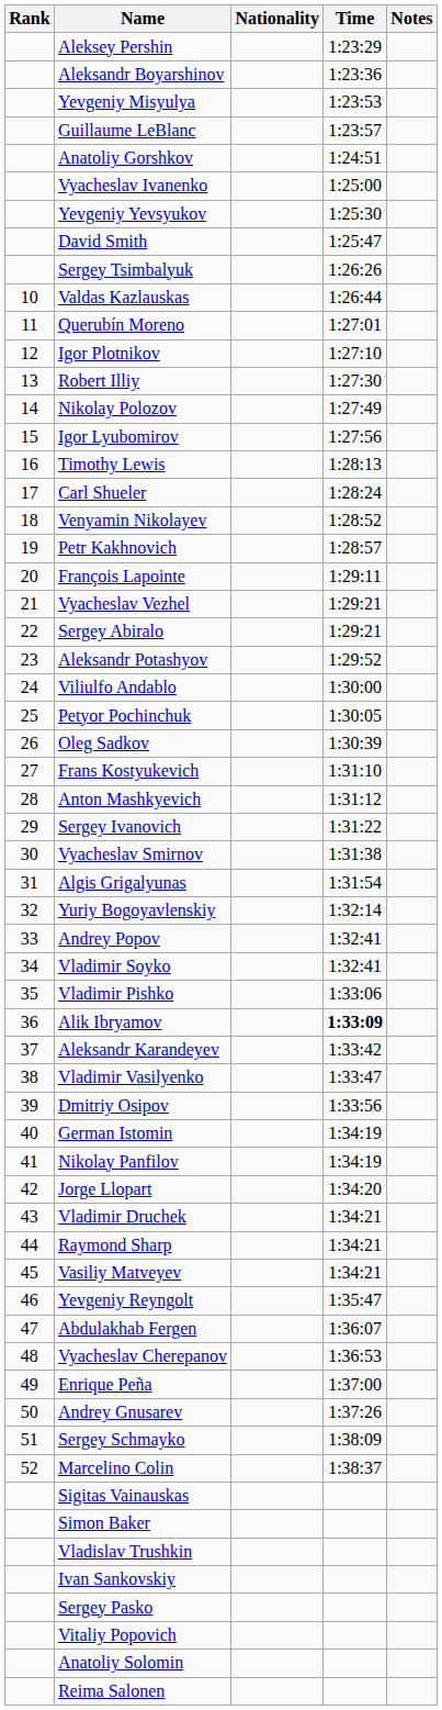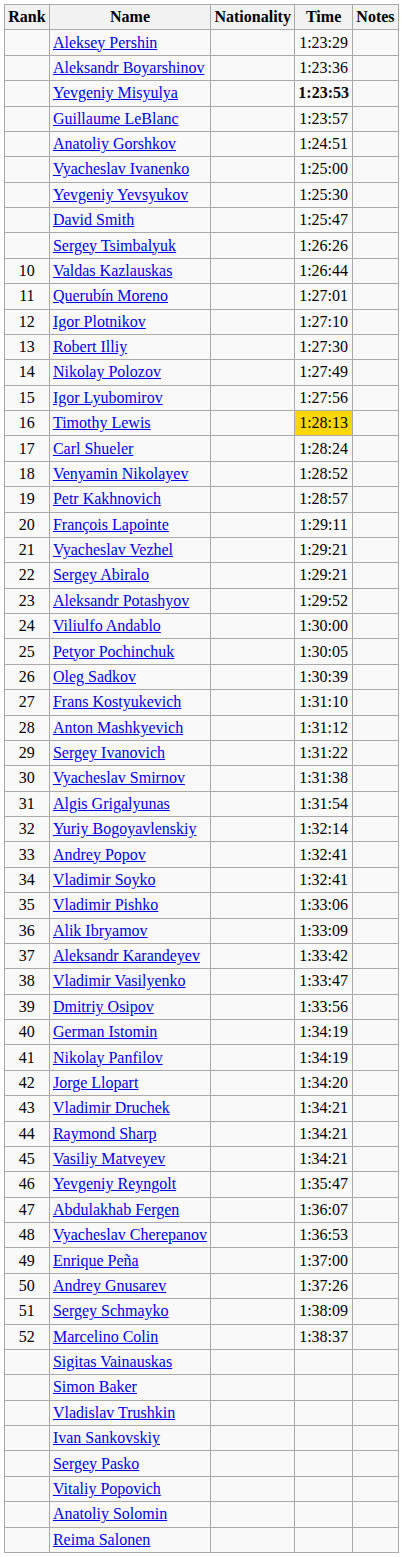Yevgeniy Misyulya | Time: normal -> bold
Timothy Lewis | Time: no background -> gold background
Alik Ibryamov | Time: bold -> normal
